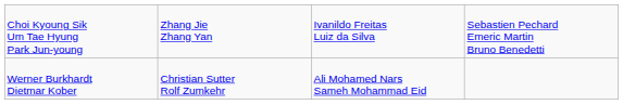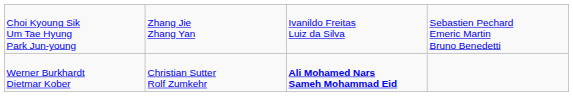Werner Burkhardt Dietmar Kober | column 3: normal -> bold
